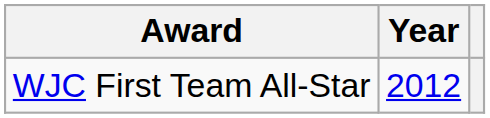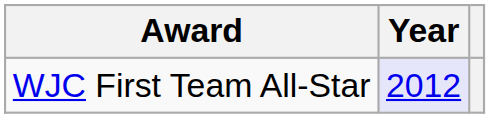row 2 | Year: no background -> lavender background
